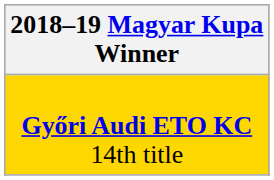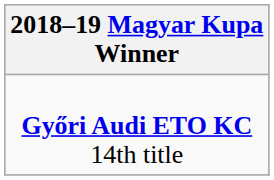row 2 | column 1: gold background -> no background
